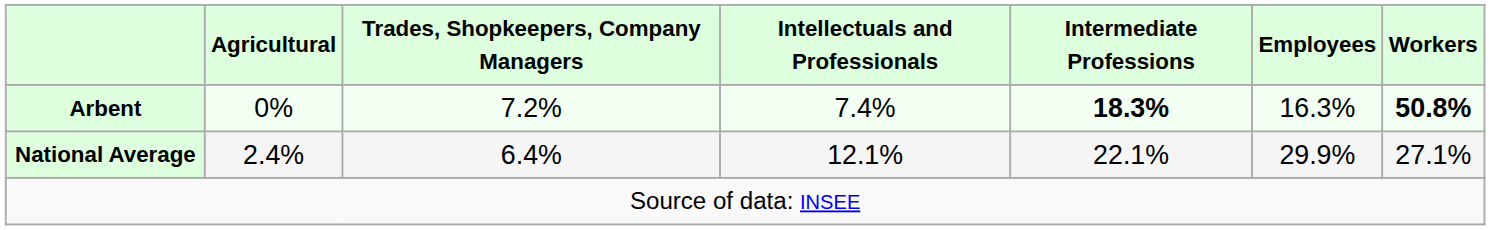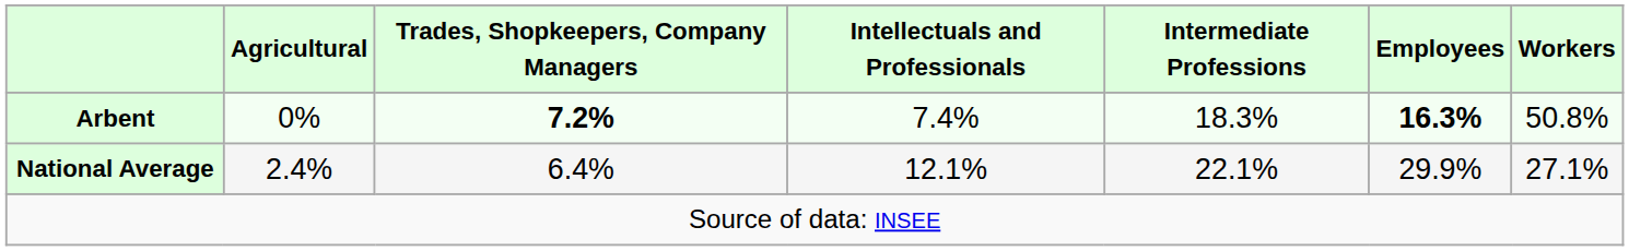Arbent | Trades, Shopkeepers, Company Managers: normal -> bold
Arbent | Intermediate Professions: bold -> normal
Arbent | Employees: normal -> bold
Arbent | Workers: bold -> normal
